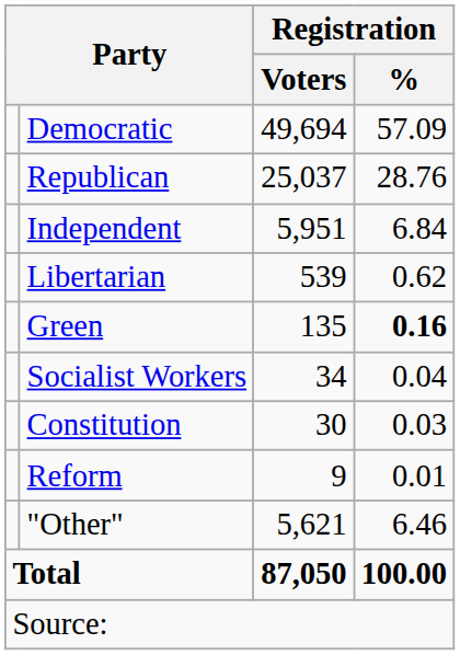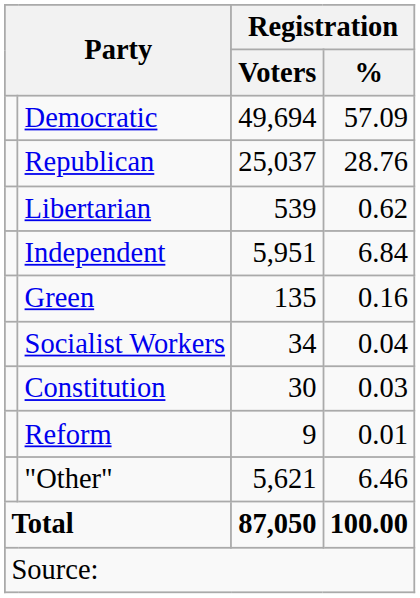rows swapped: Independent <-> Libertarian
Green | Registration / %: bold -> normal
